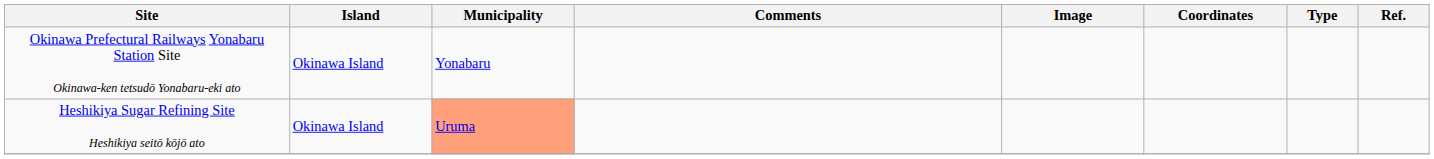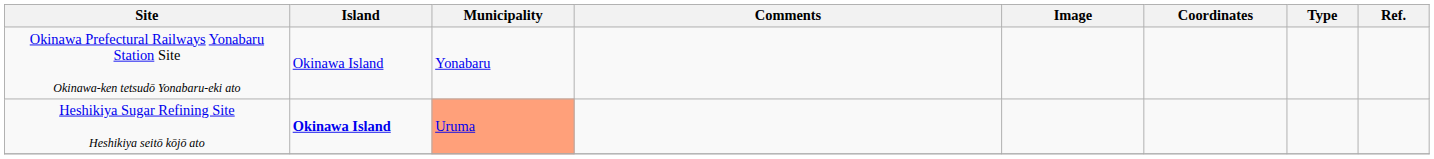Heshikiya Sugar Refining Site Heshikiya seitō kōjō ato | Island: normal -> bold
